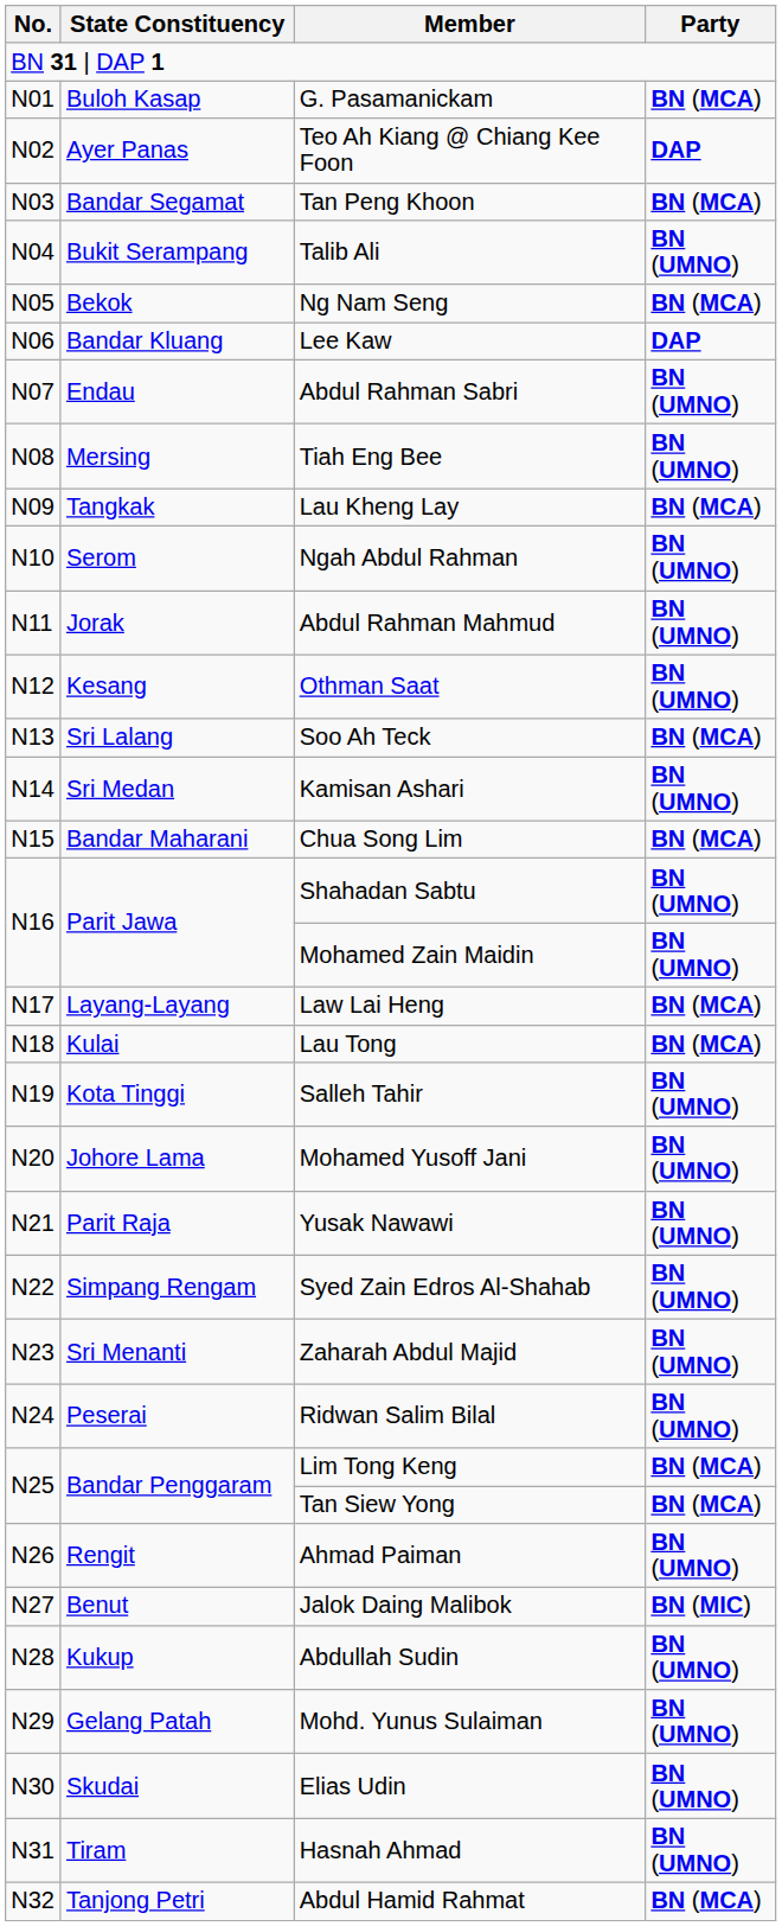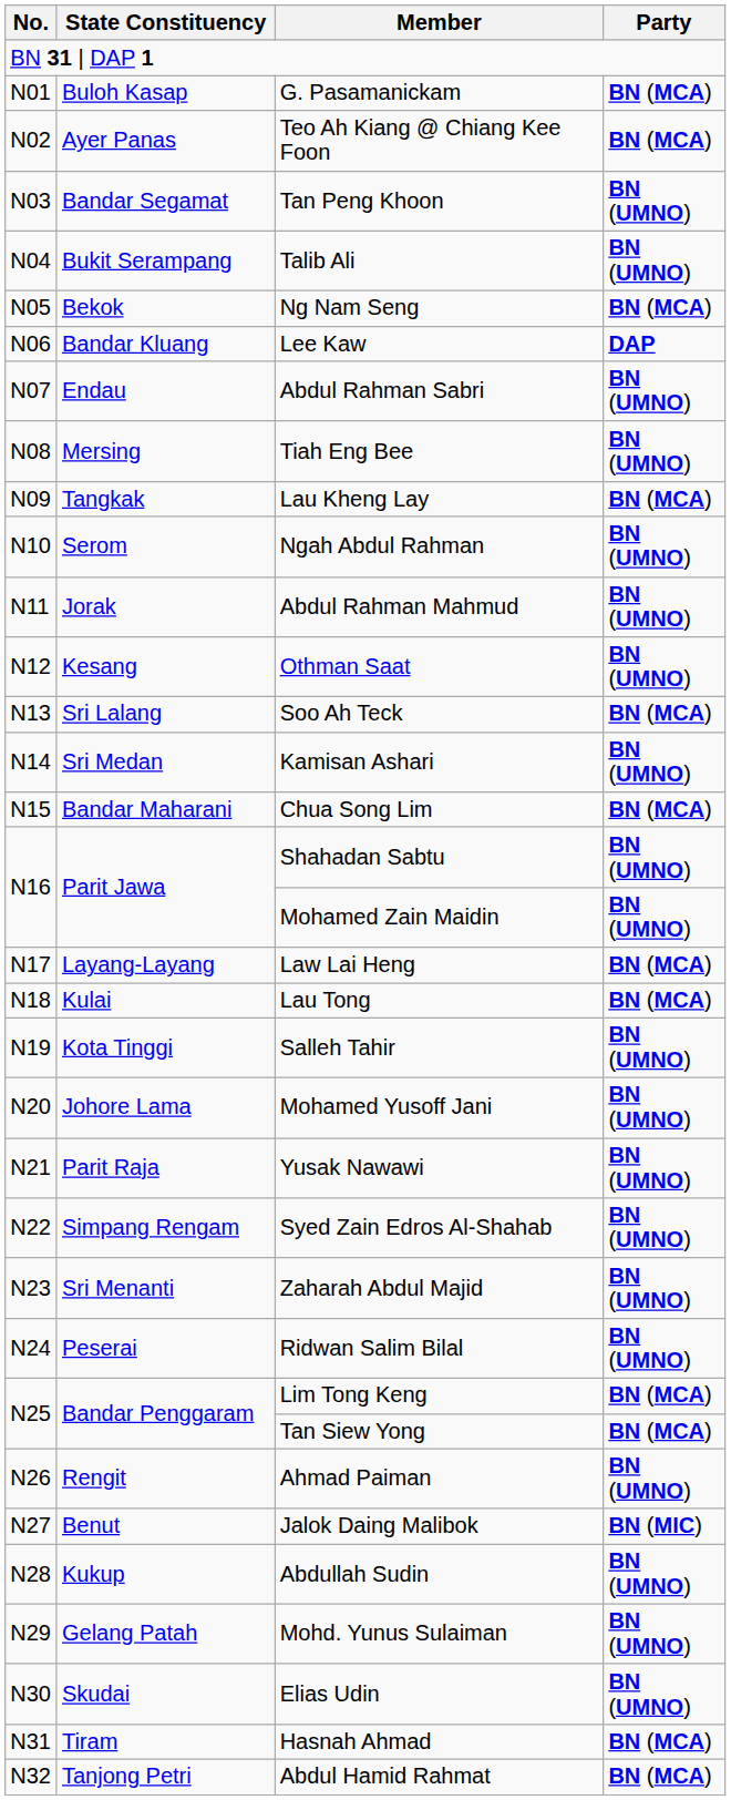Teo Ah Kiang @ Chiang Kee Foon | Party: DAP -> BN (MCA)
Tan Peng Khoon | Party: BN (MCA) -> BN (UMNO)
Hasnah Ahmad | Party: BN (UMNO) -> BN (MCA)
